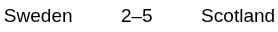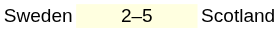Sweden | column 2: no background -> lightyellow background
